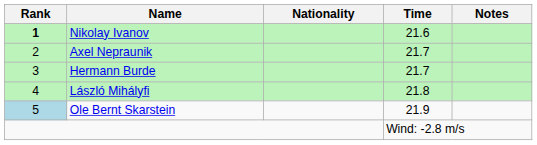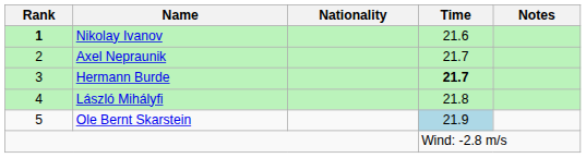Hermann Burde | Time: normal -> bold
Ole Bernt Skarstein | Rank: lightblue background -> no background
Ole Bernt Skarstein | Time: no background -> lightblue background
